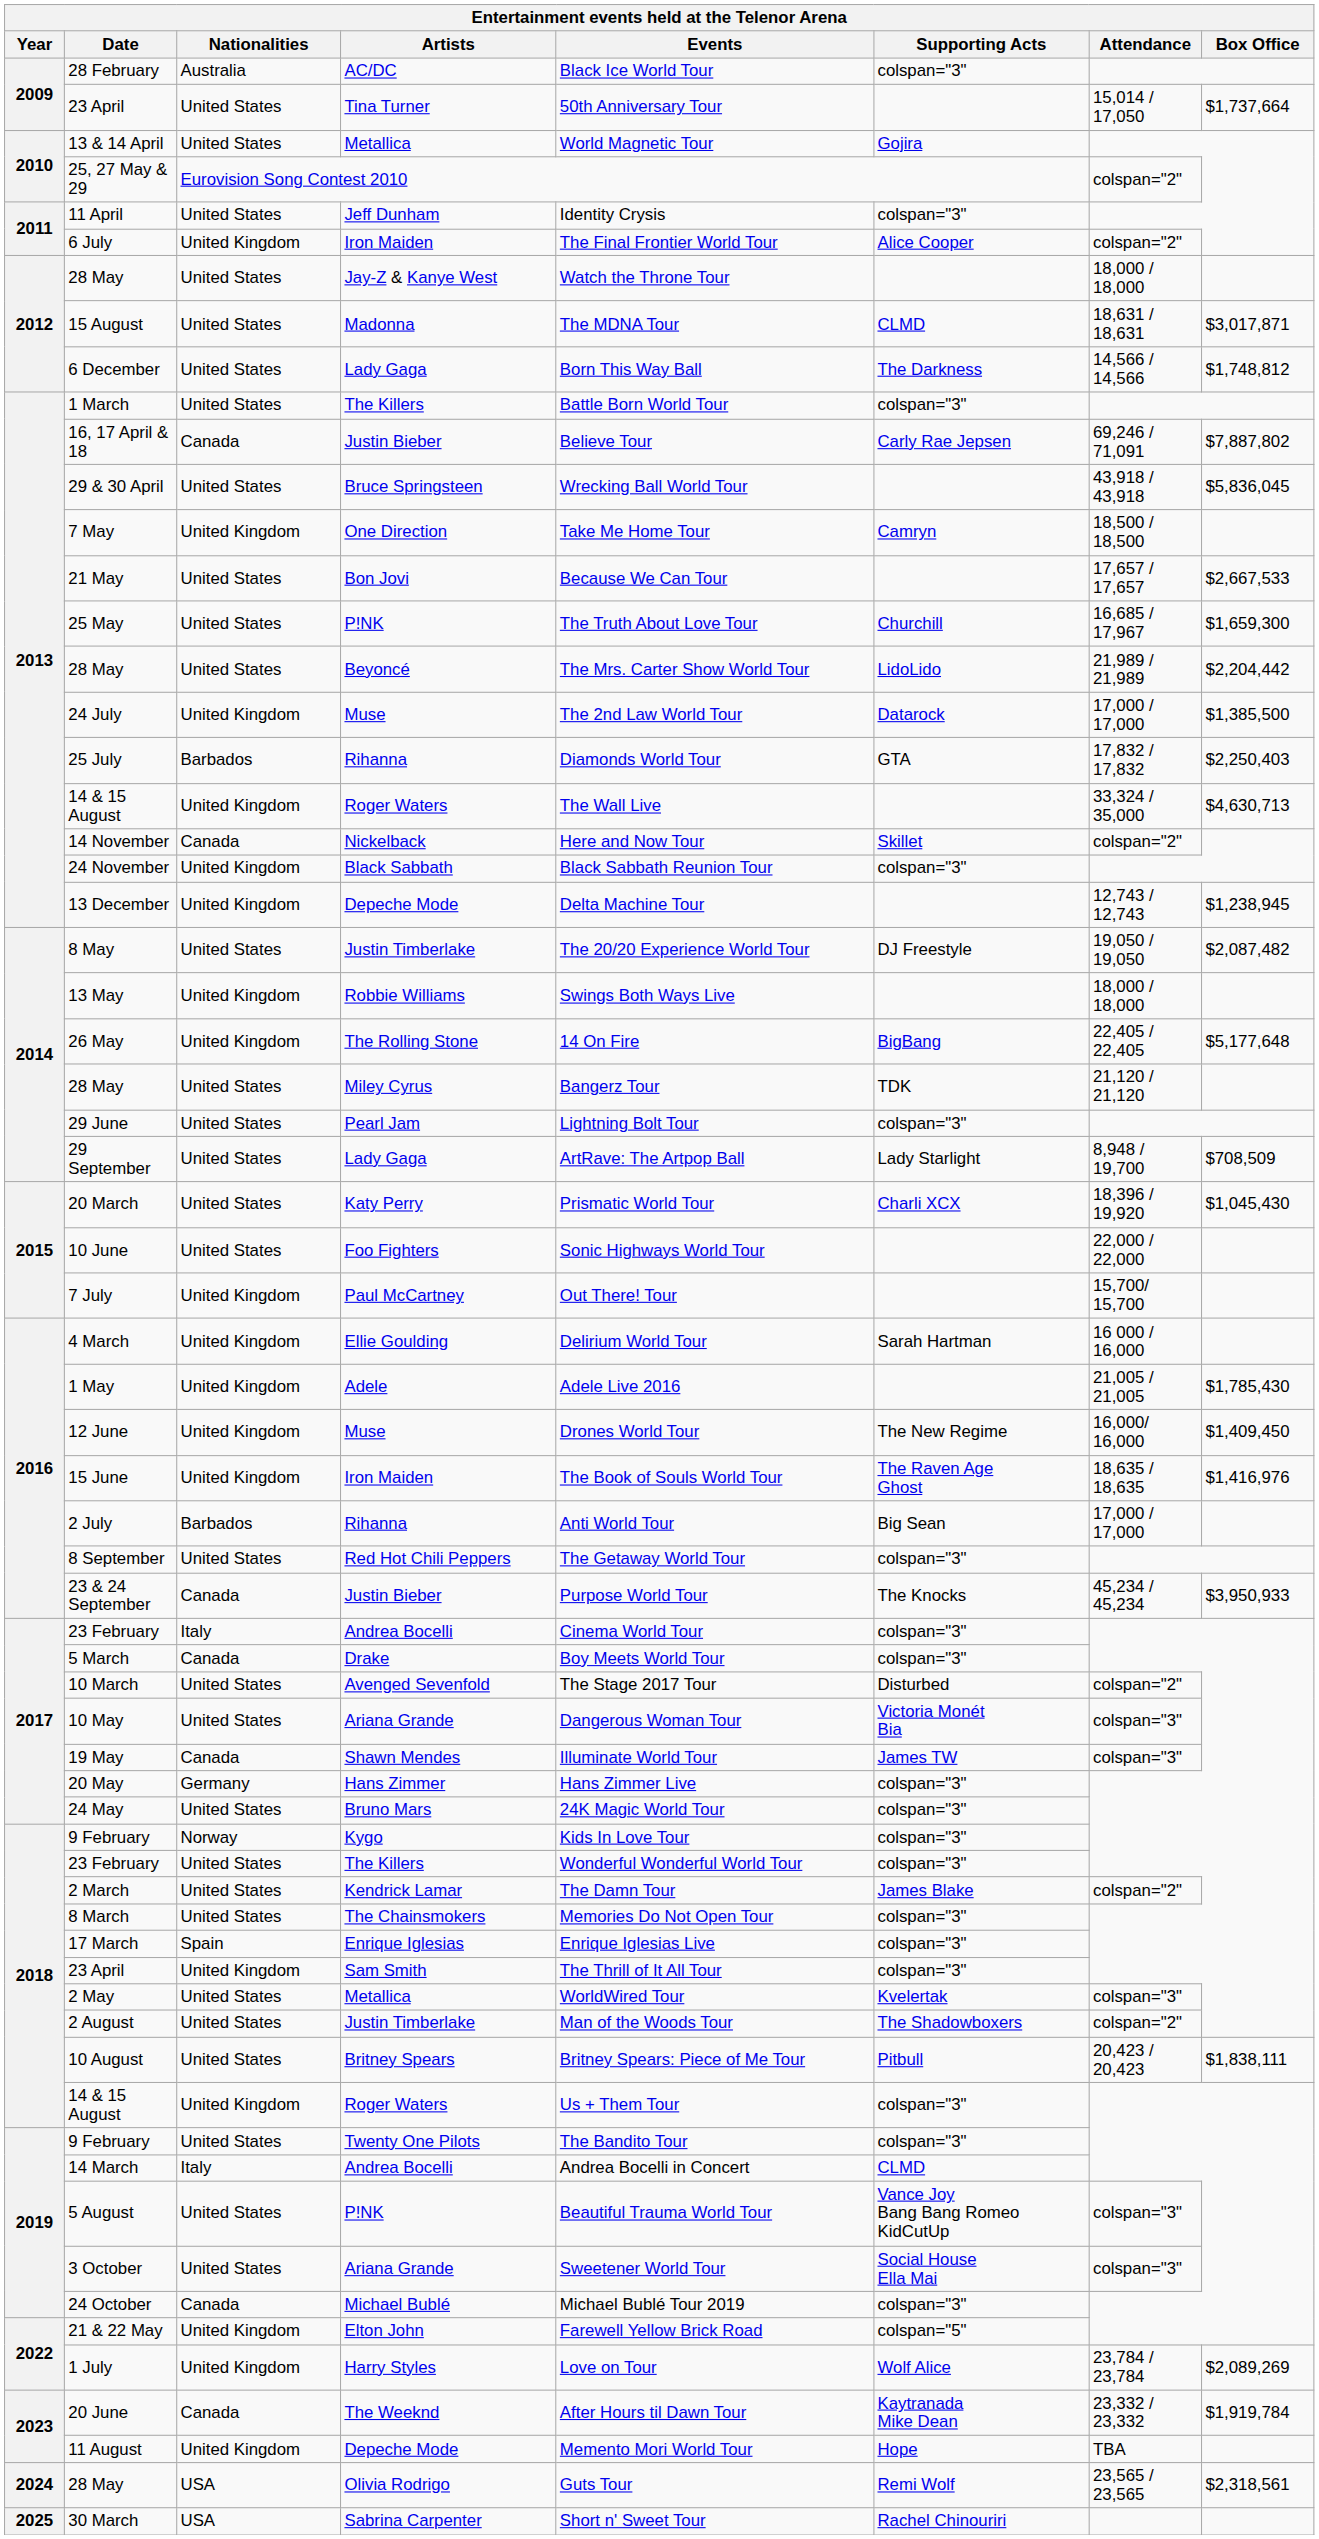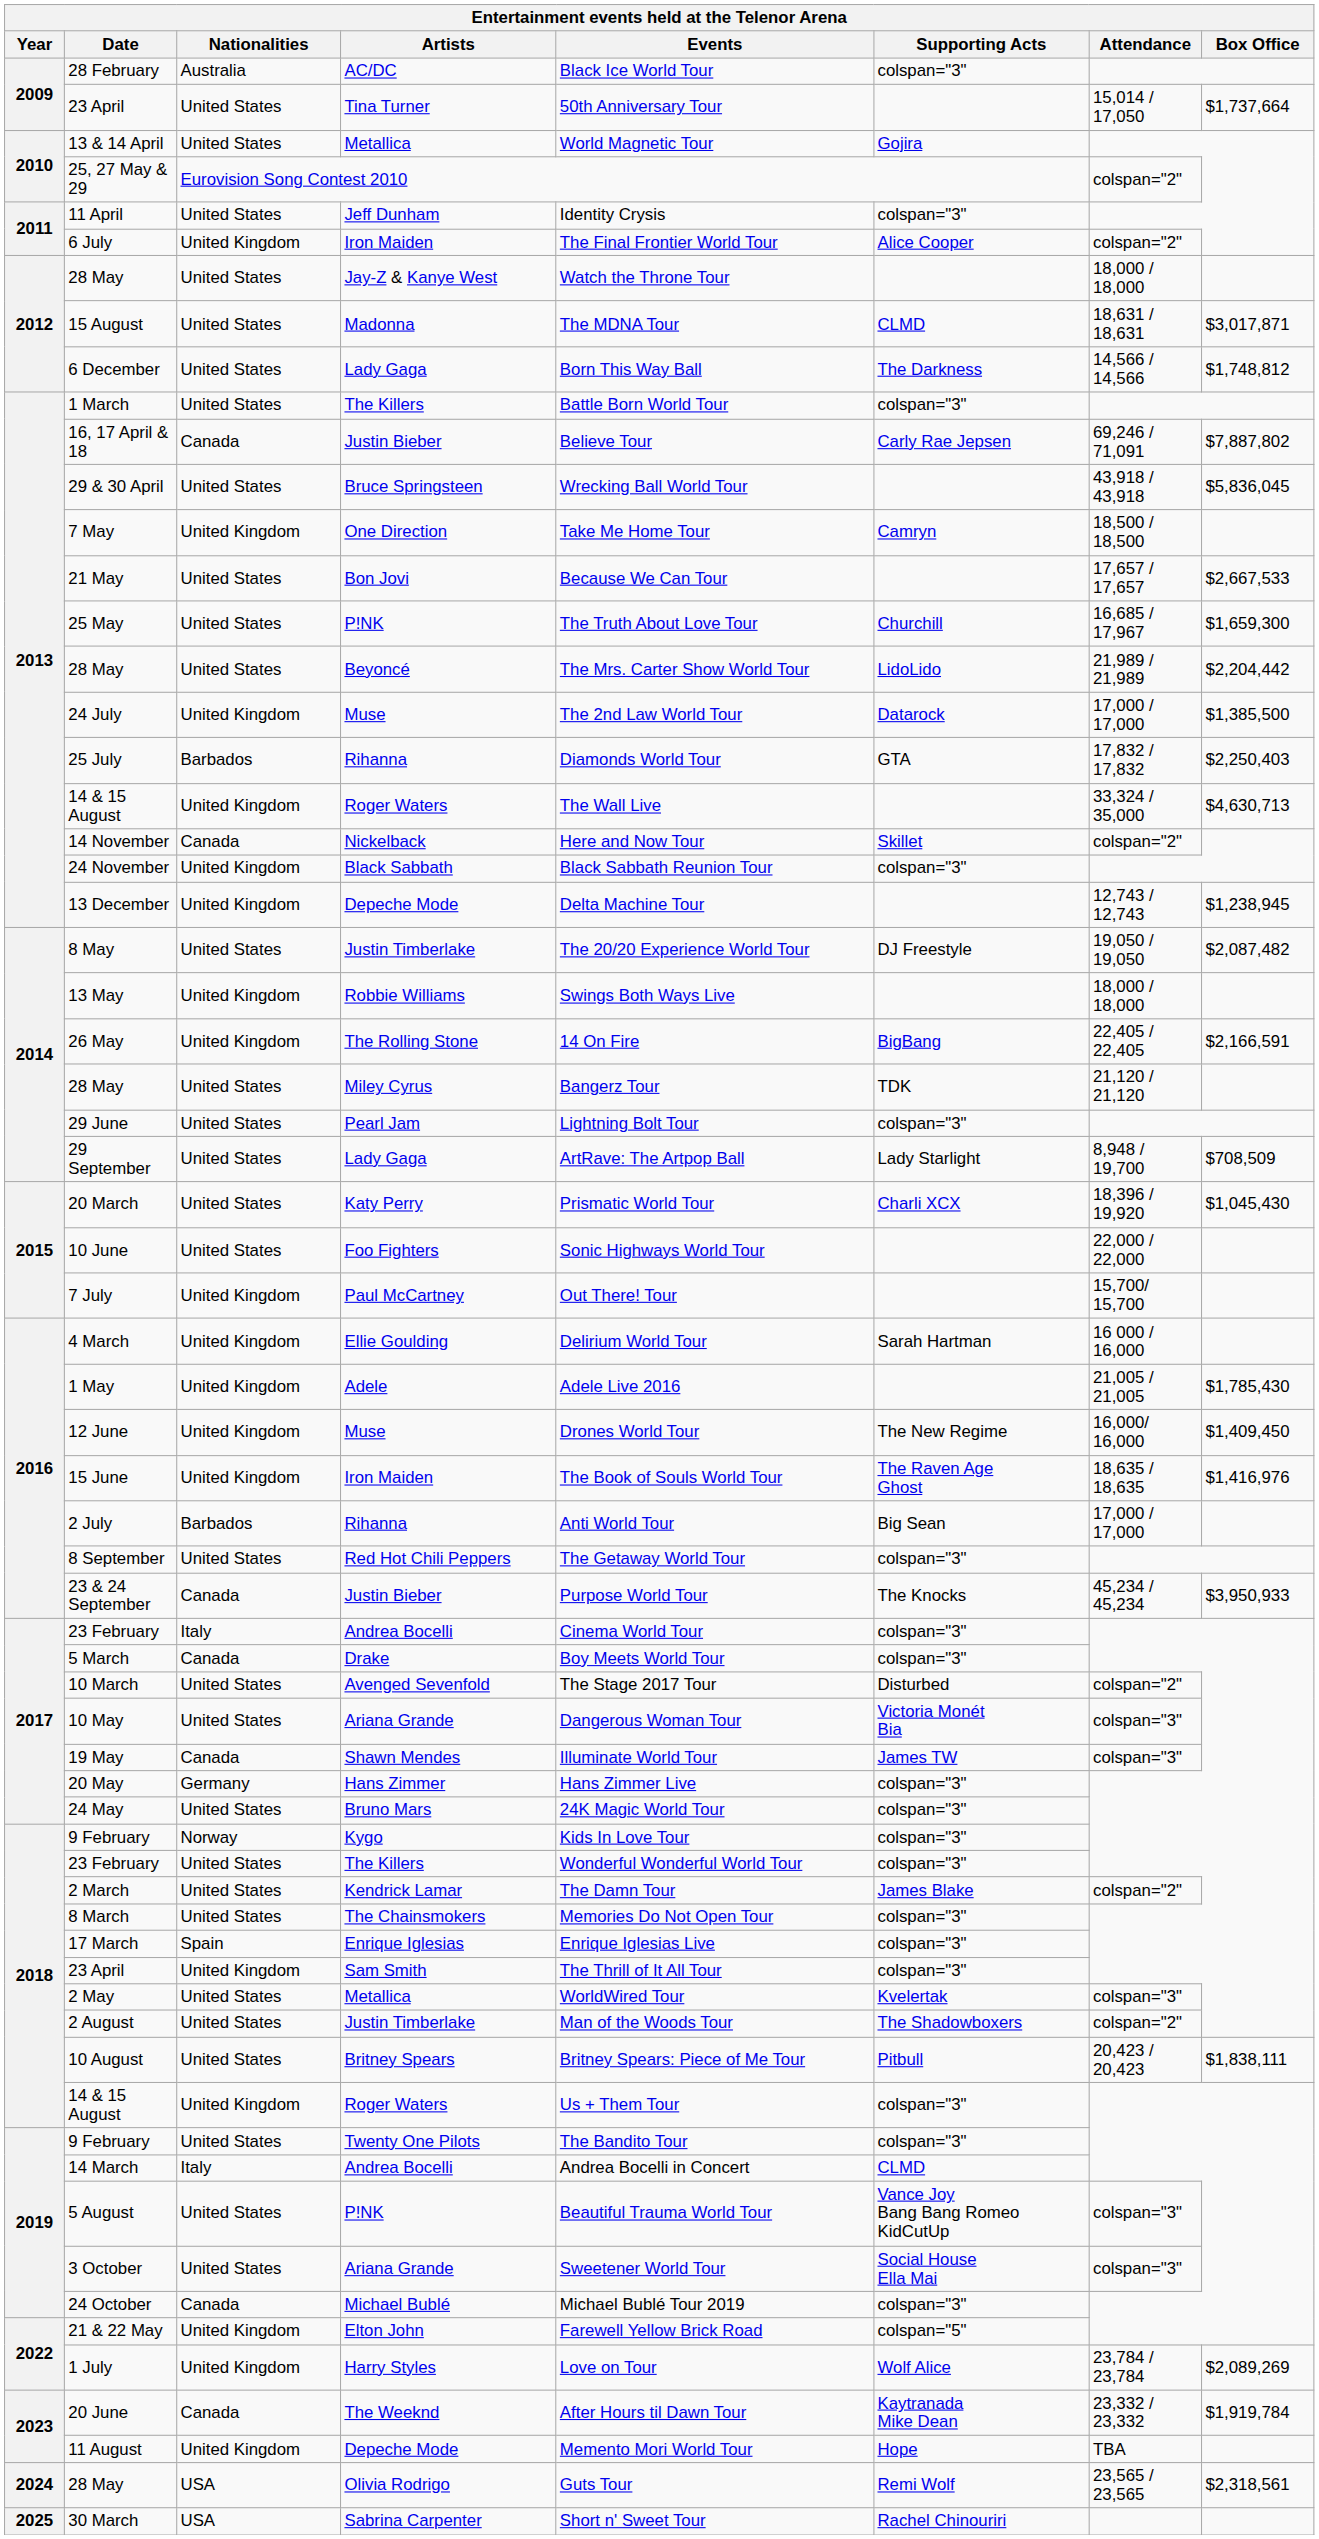26 May | Box Office: $5,177,648 -> $2,166,591
